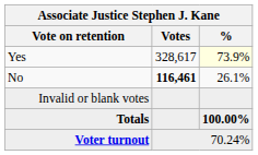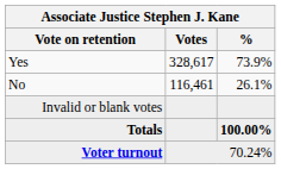Yes | %: lightyellow background -> no background
No | Votes: bold -> normal
